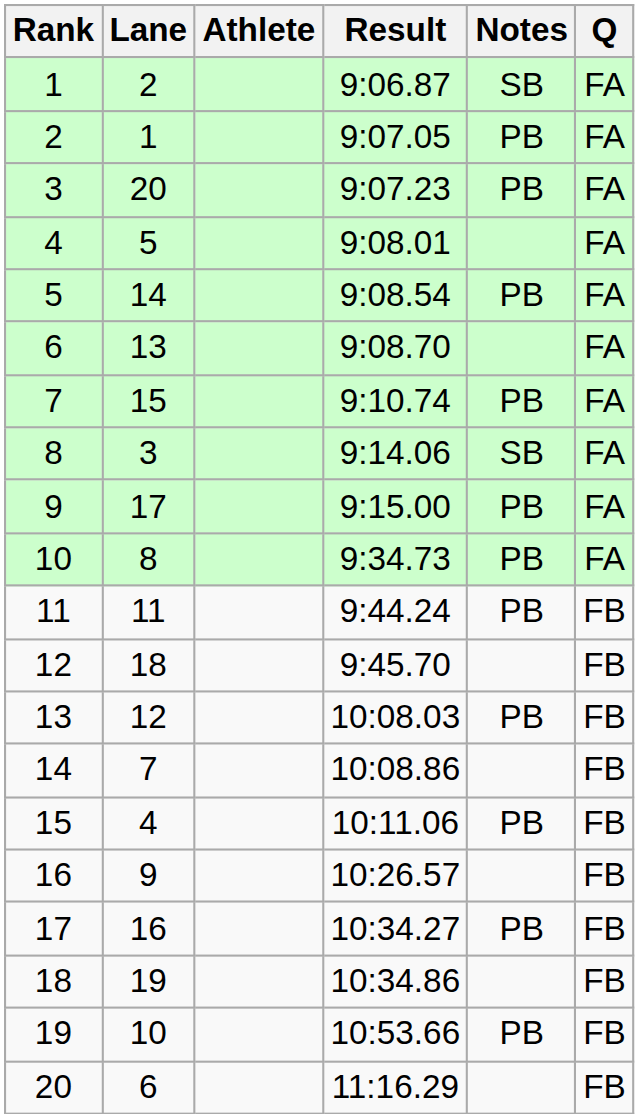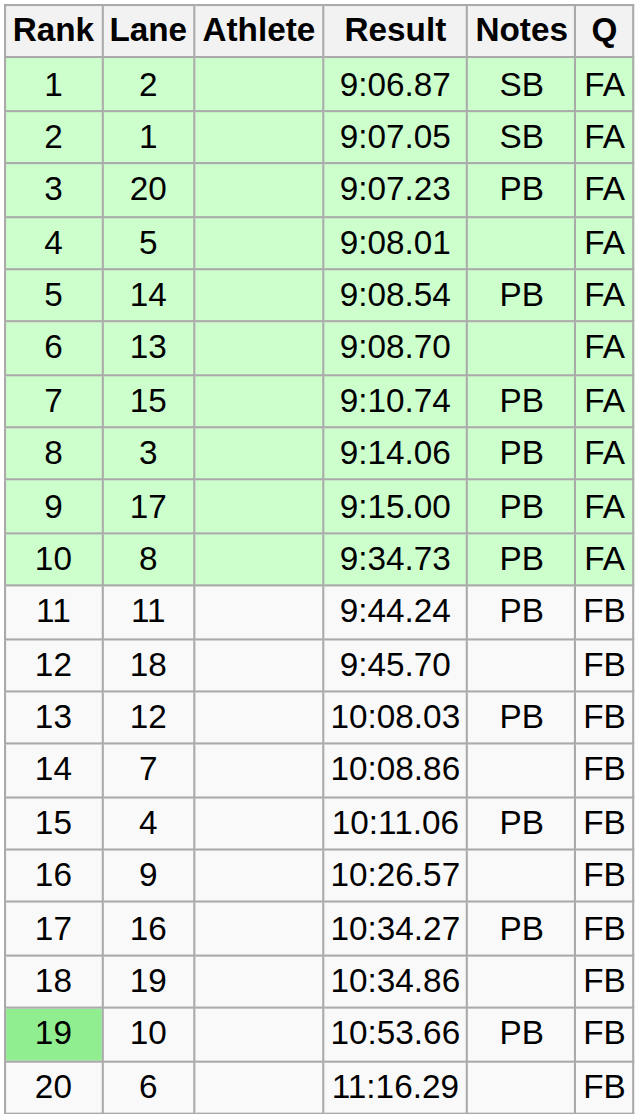row 3 | Notes: PB -> SB
row 9 | Notes: SB -> PB
row 20 | Rank: no background -> lightgreen background
